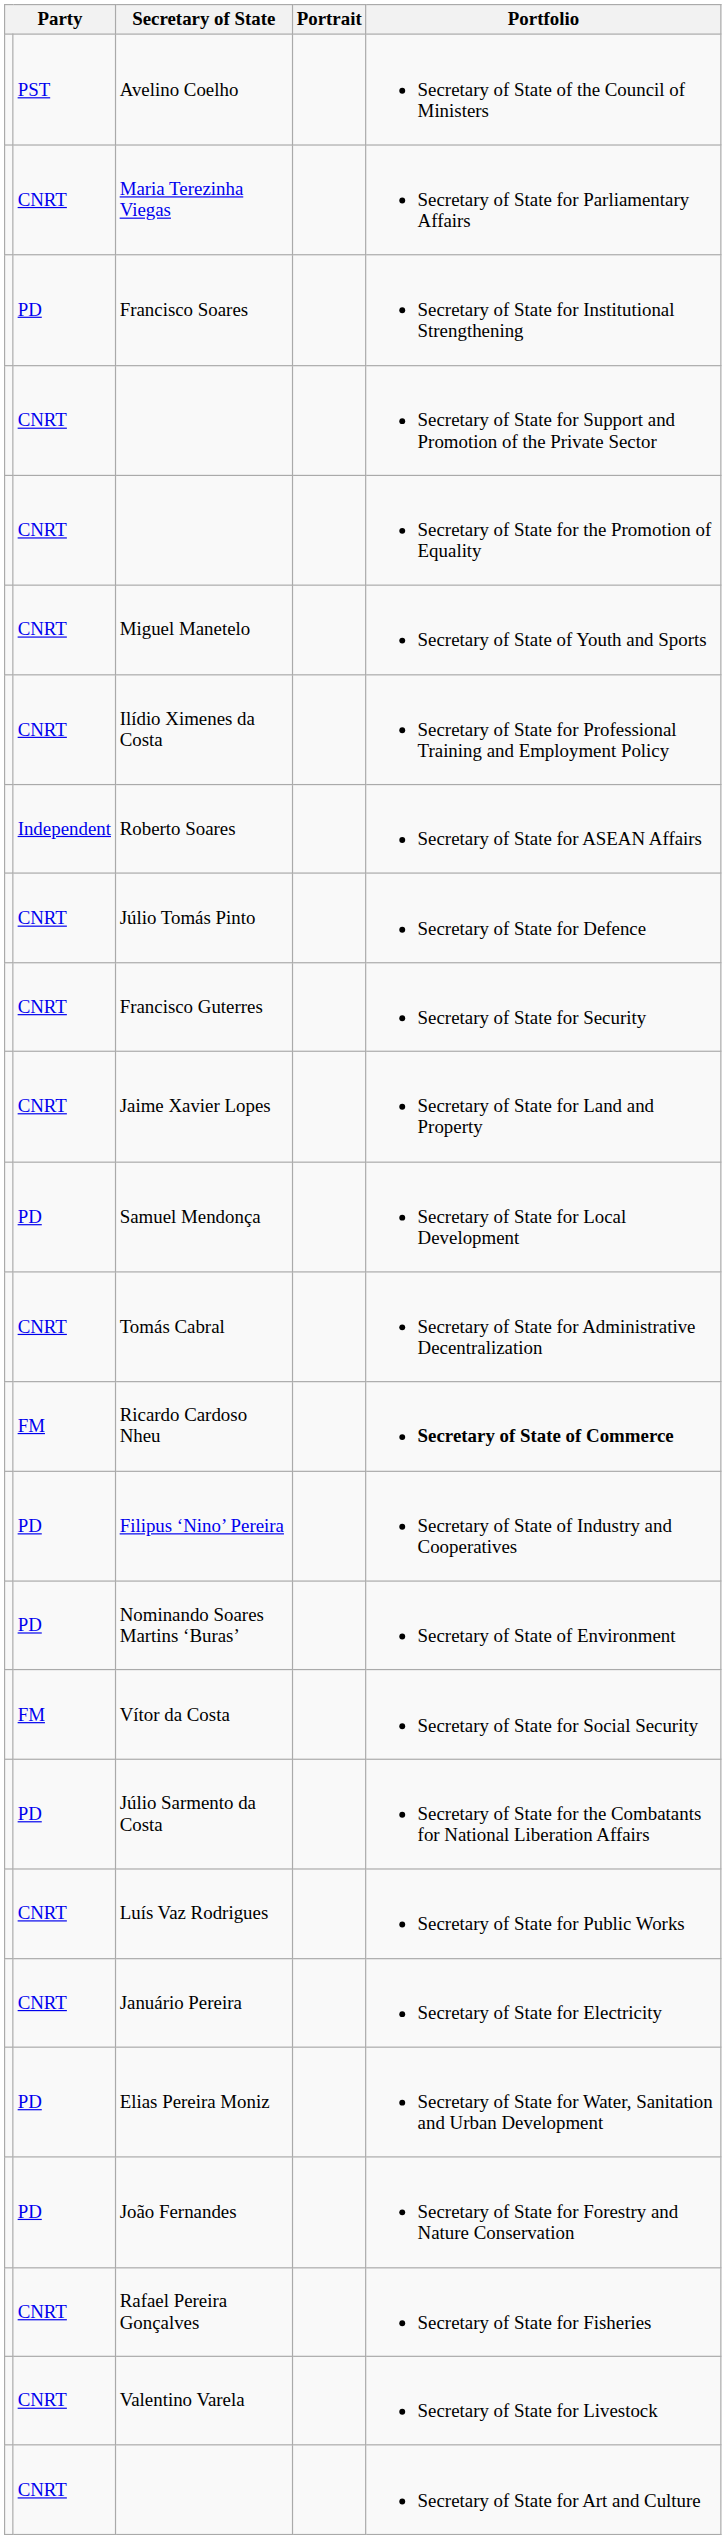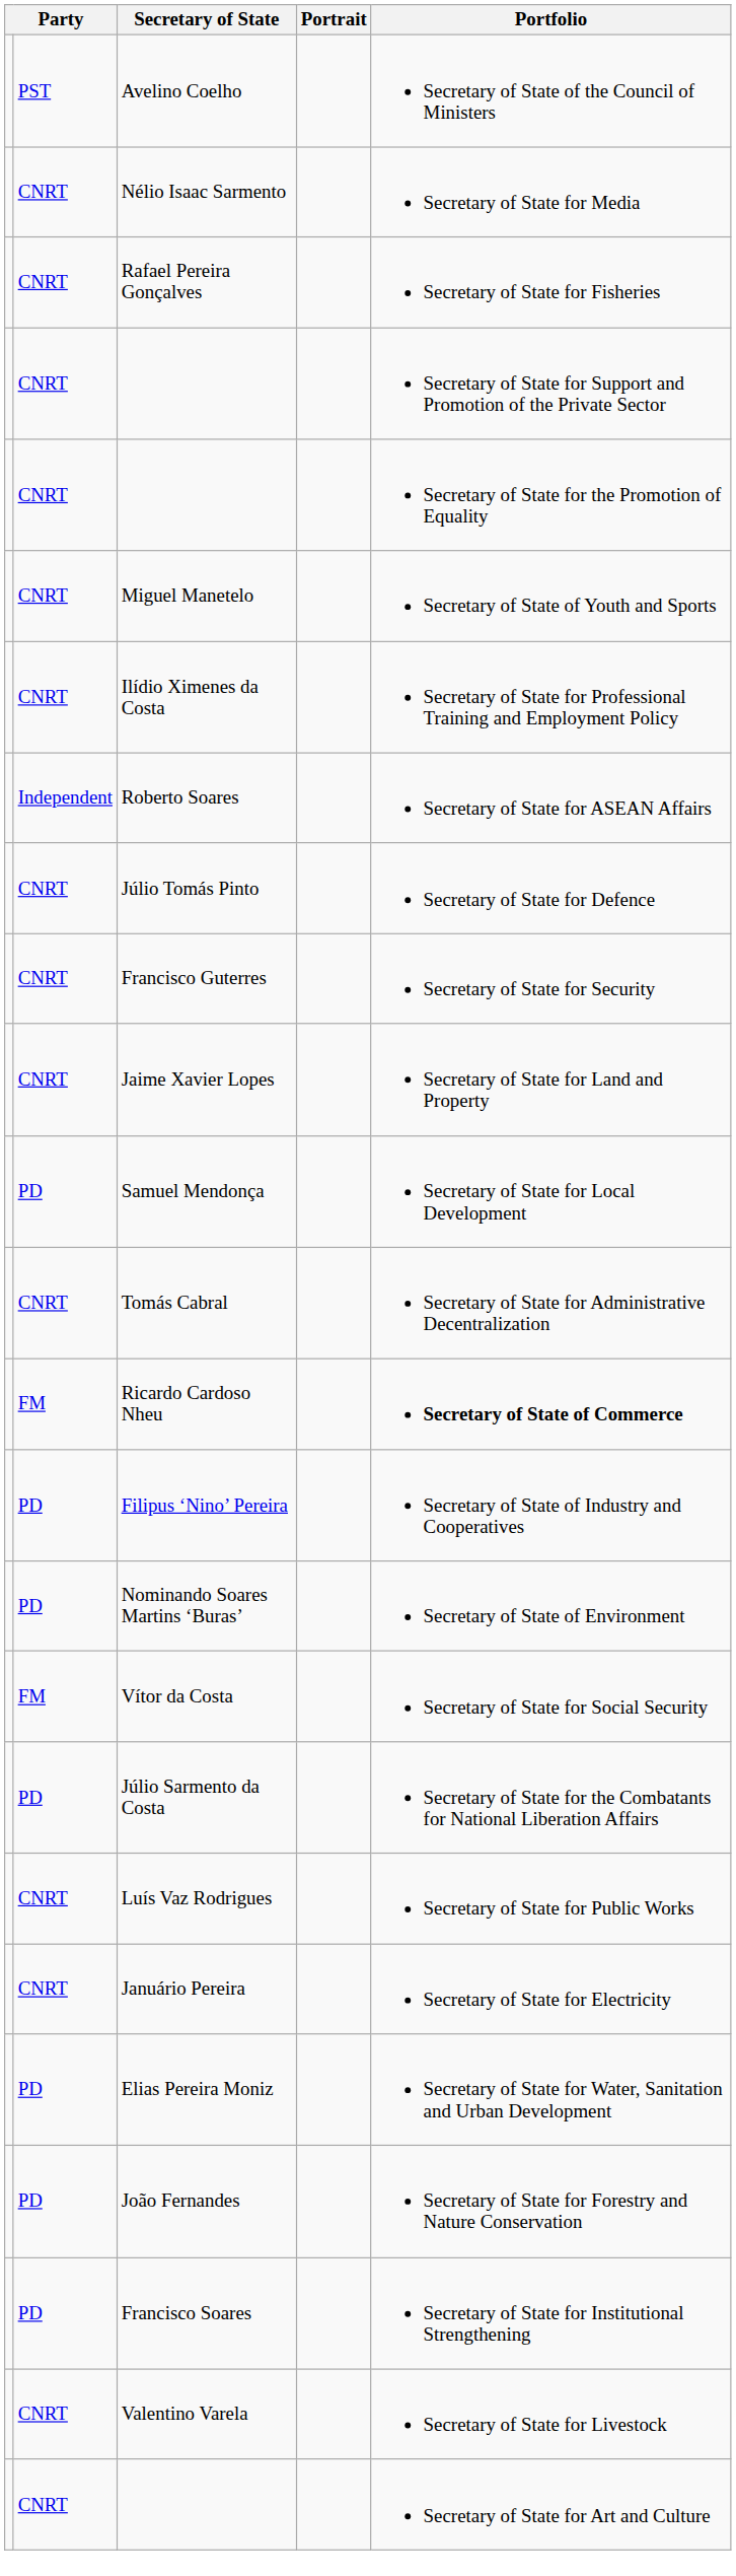- row: CNRT | Maria Terezinha Viegas | Secretary of State for Parliamentary Affairs
+ row: CNRT | Nélio Isaac Sarmento | Secretary of State for Media
rows swapped: Francisco Soares <-> Rafael Pereira Gonçalves
